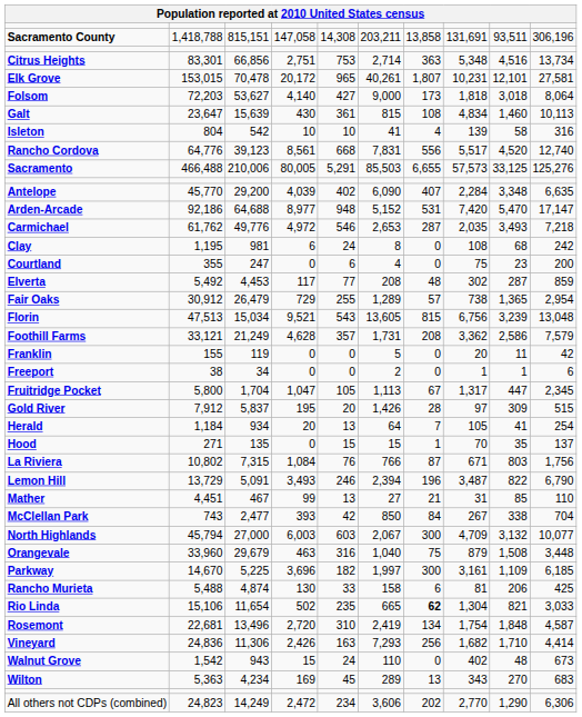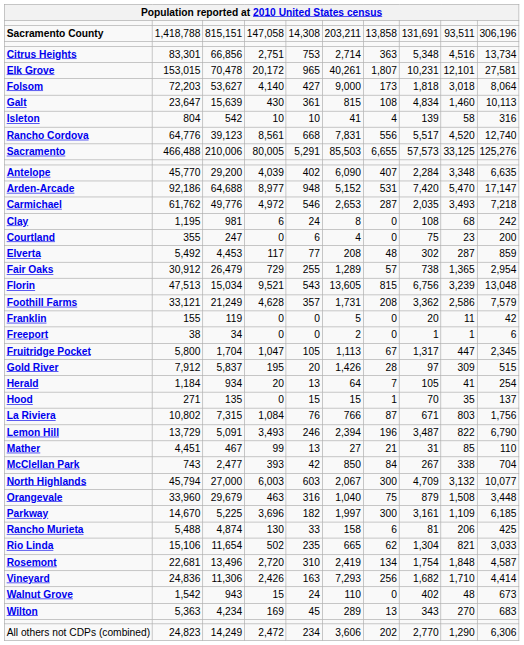Rio Linda | column 7: bold -> normal
